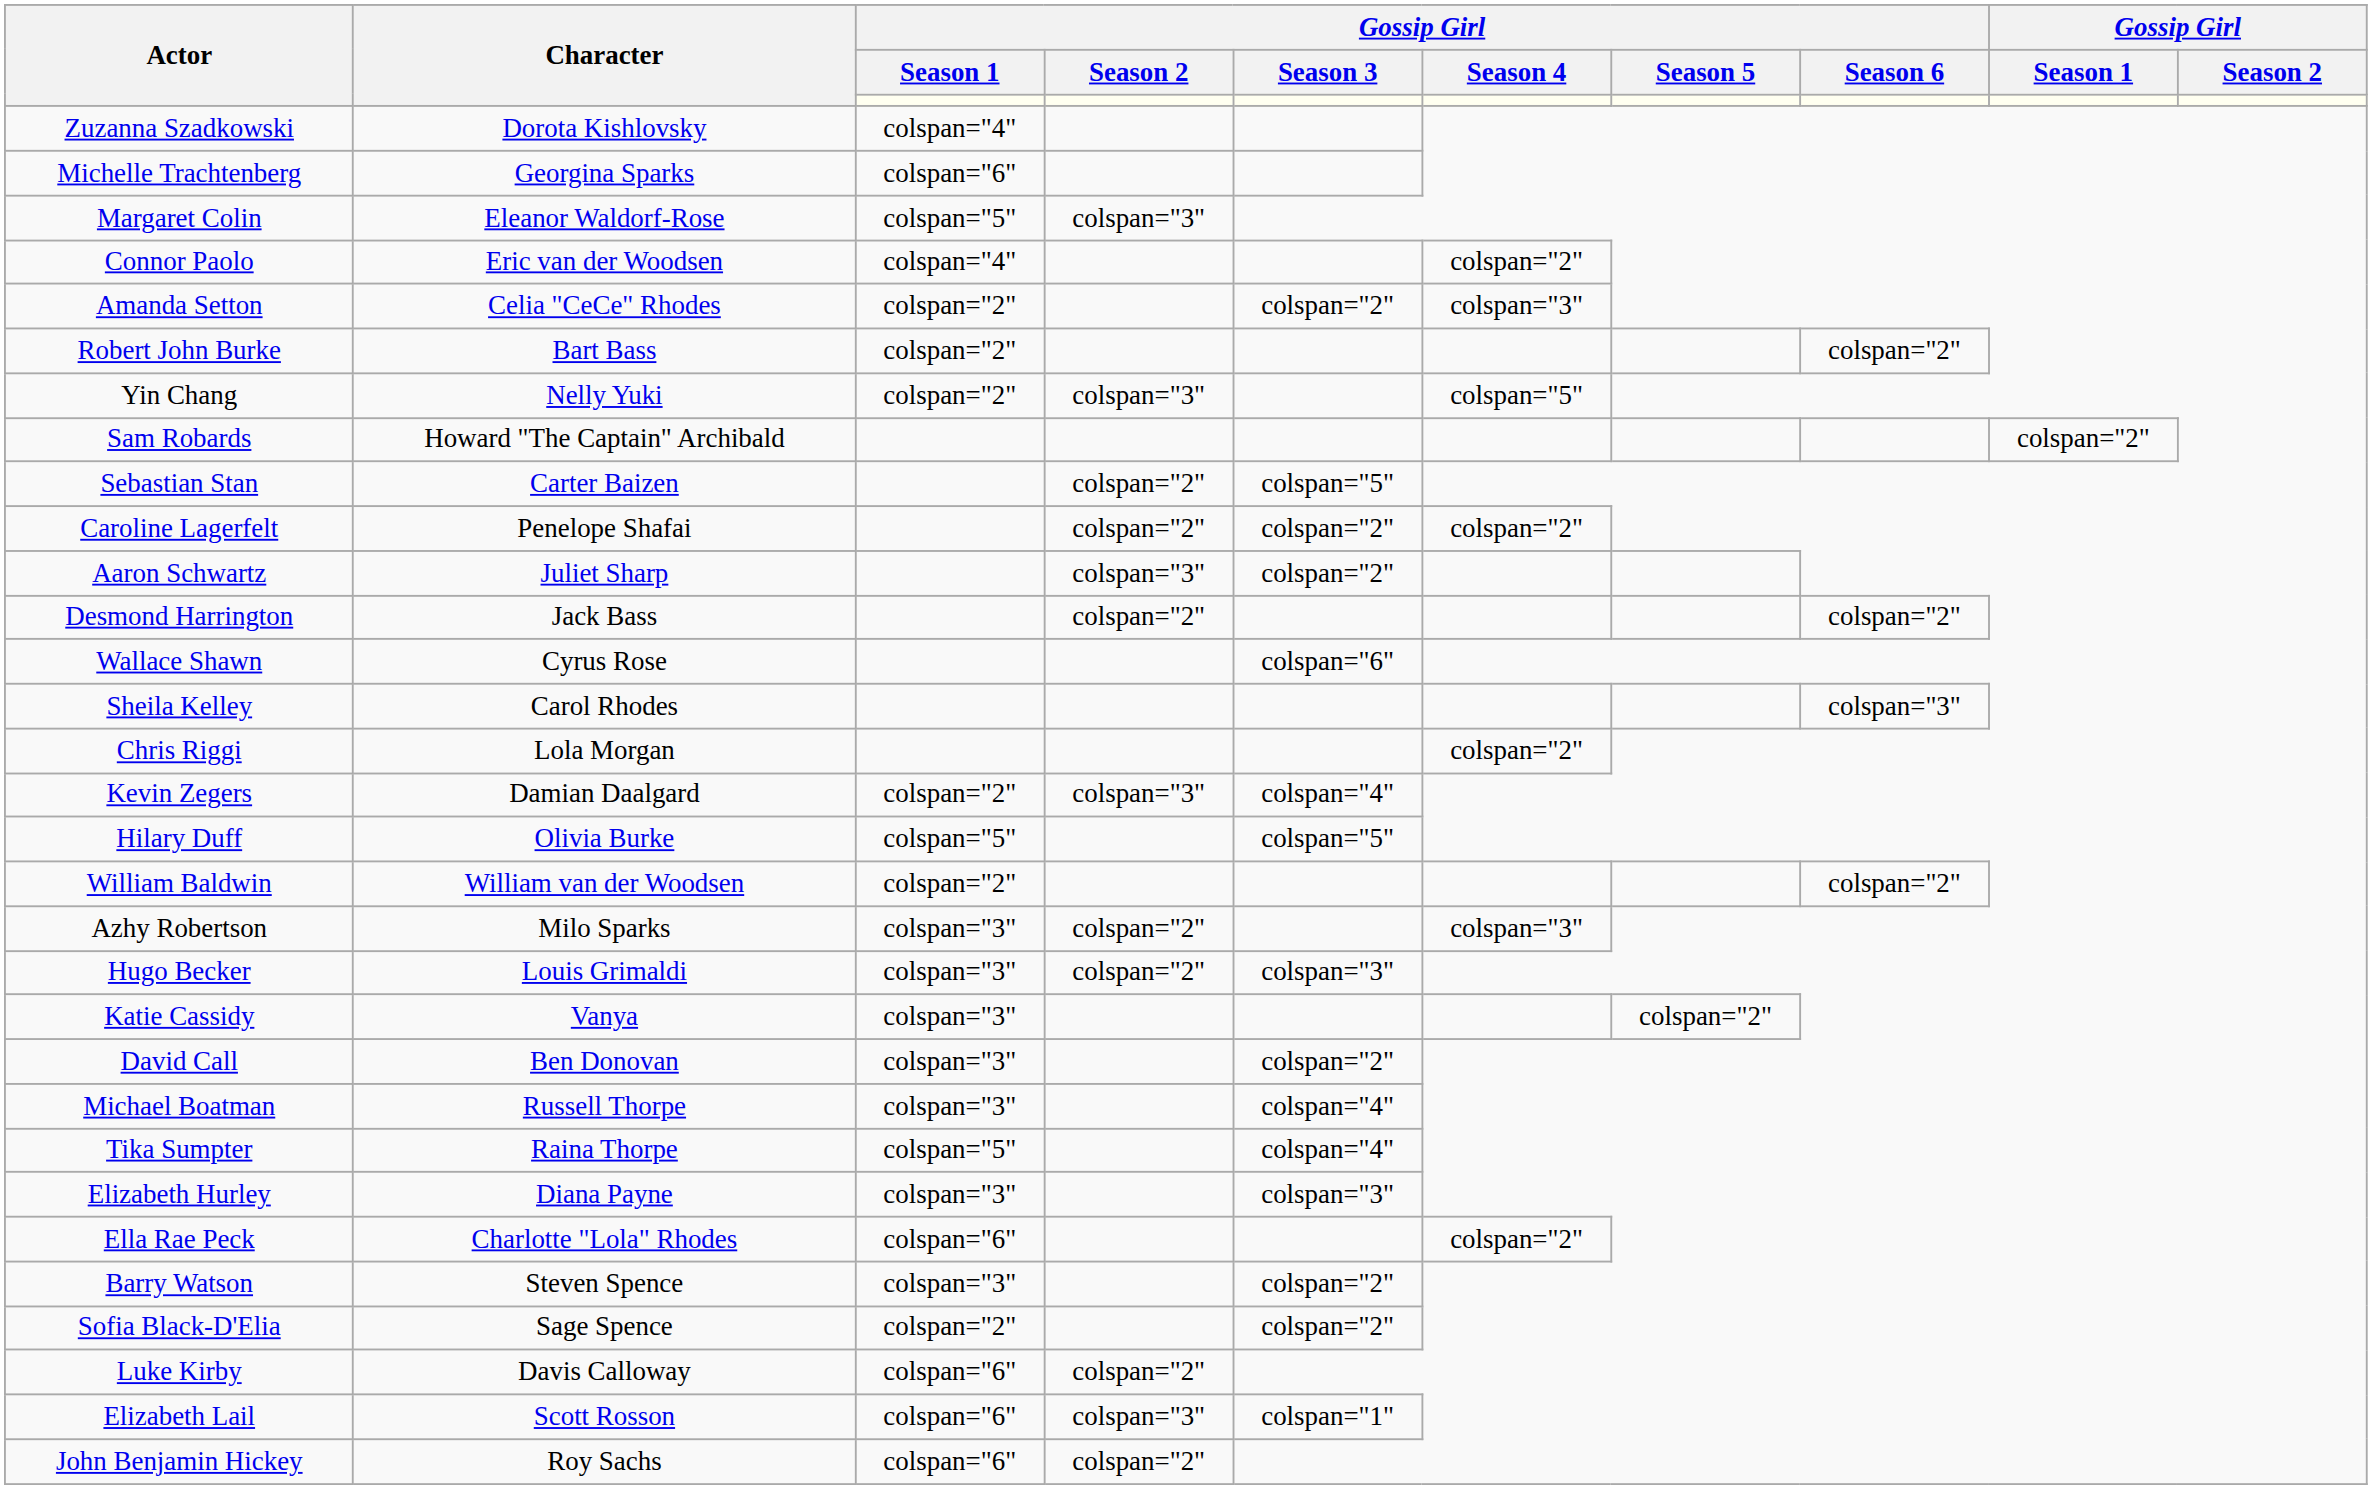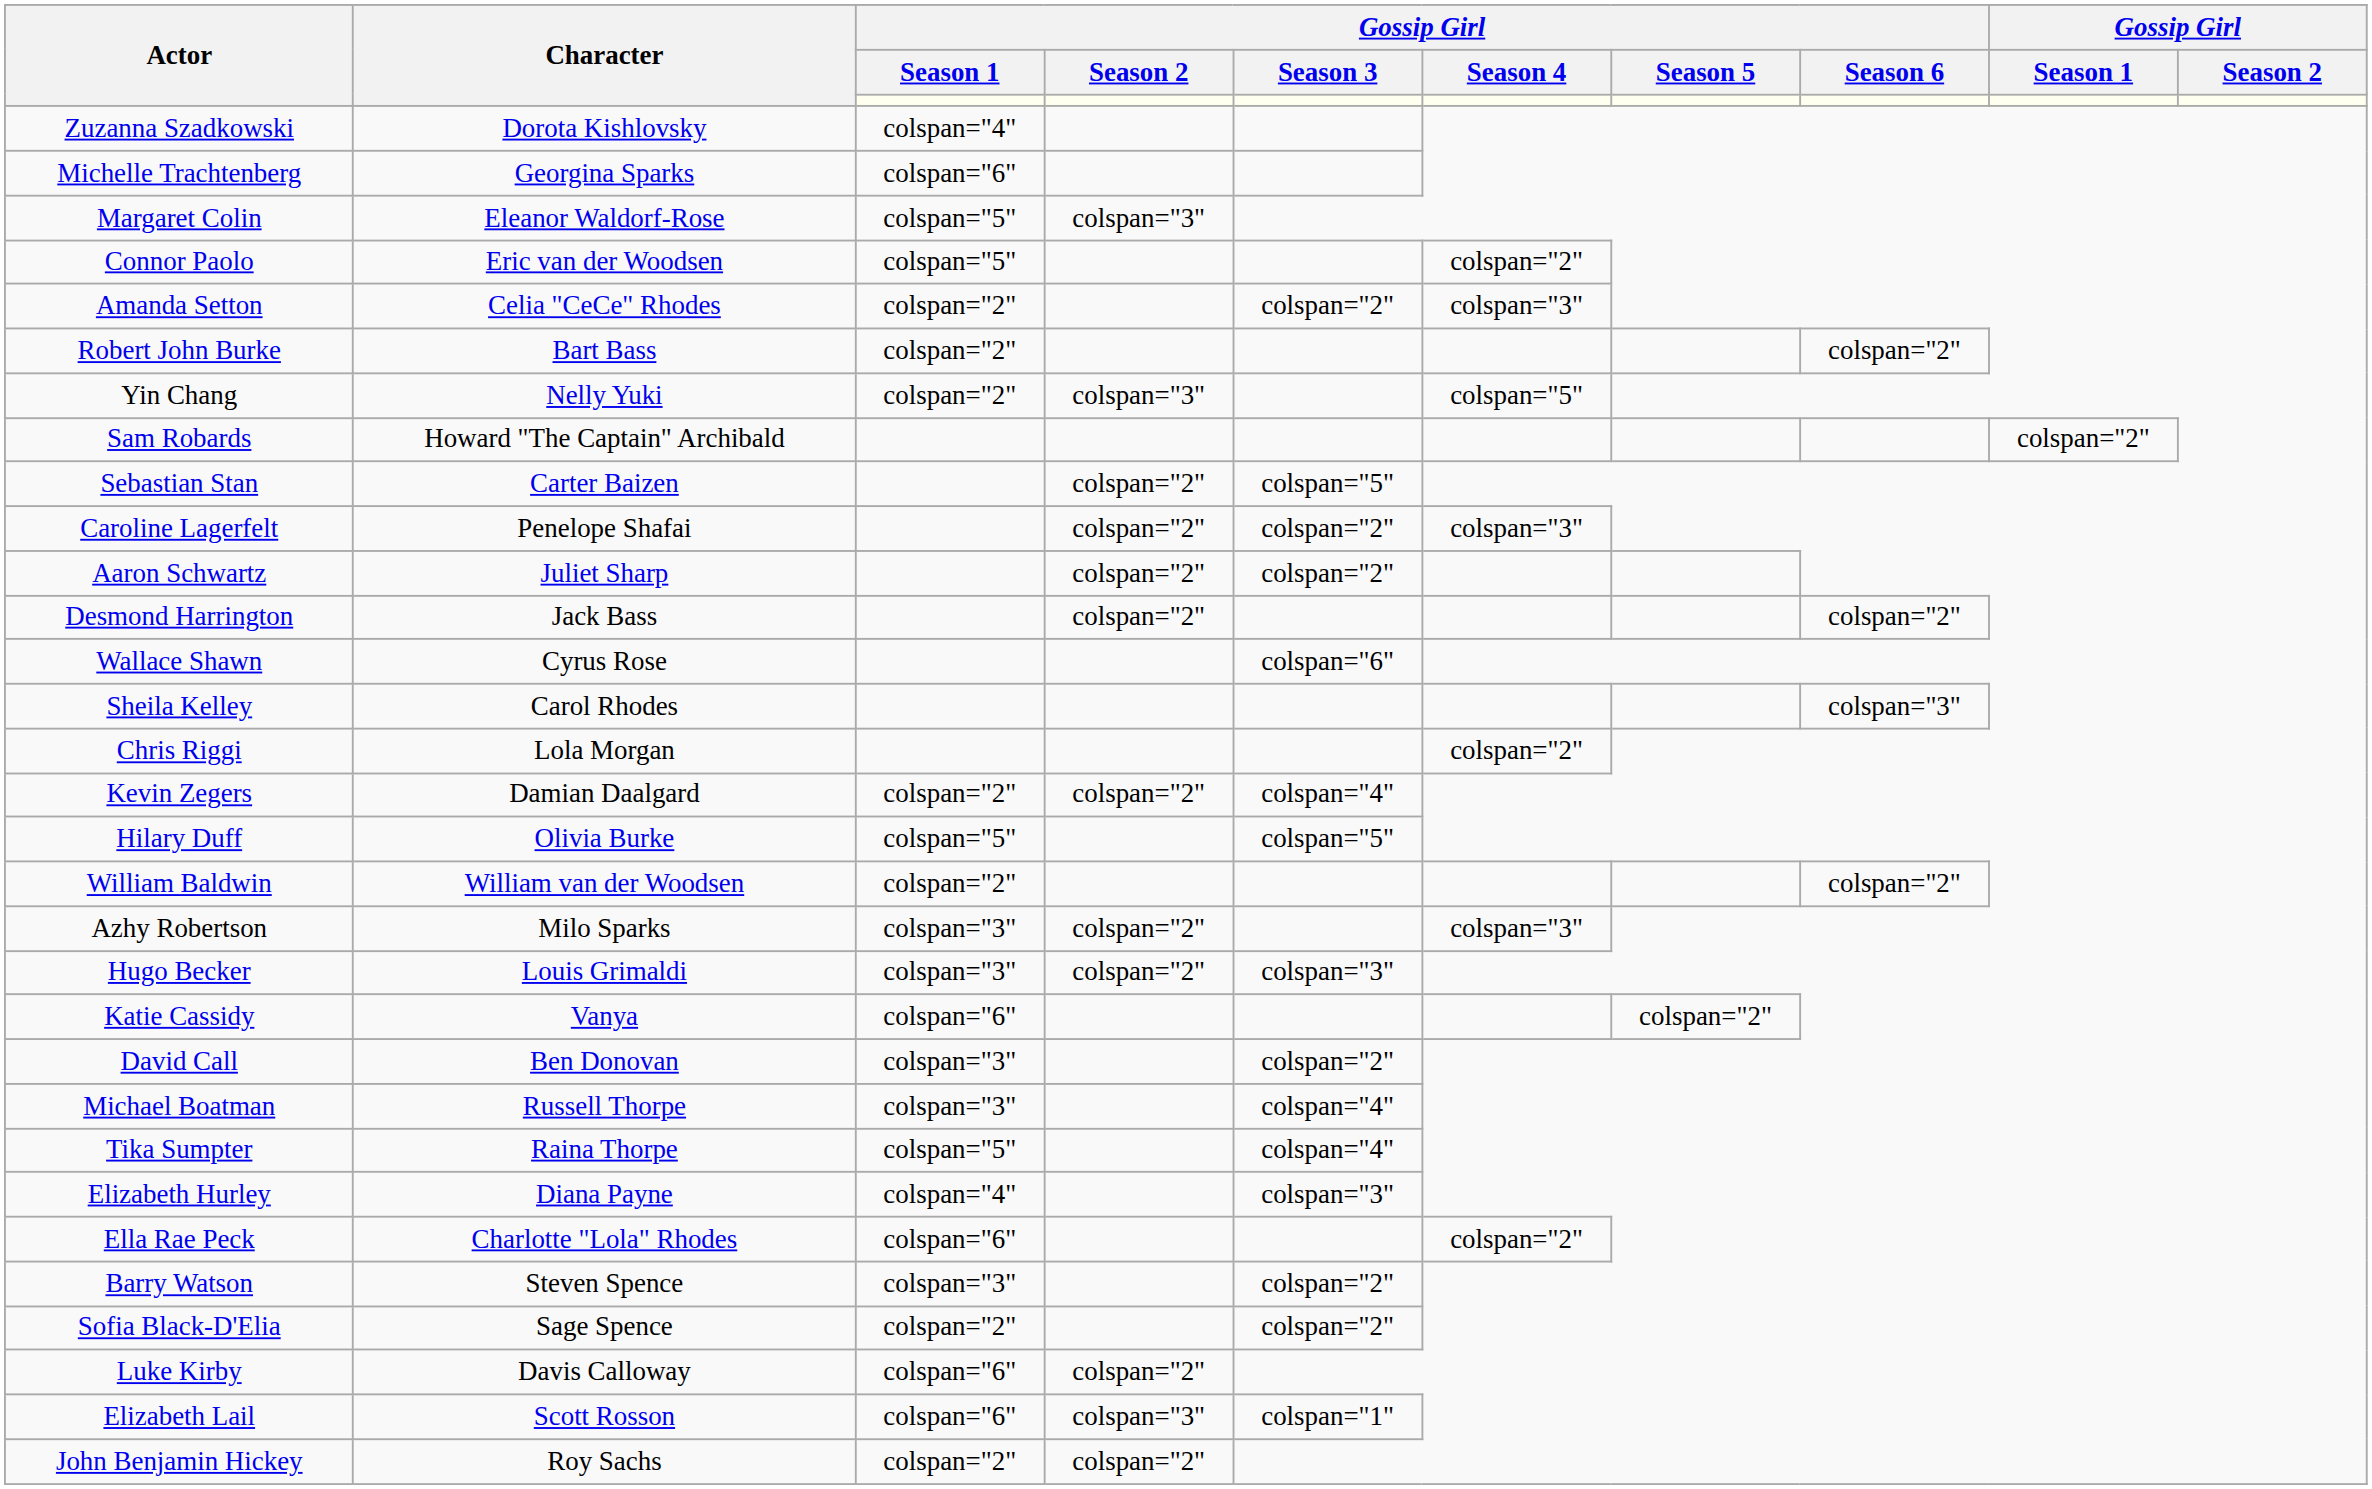Connor Paolo | column 3: colspan="4" -> colspan="5"
Caroline Lagerfelt | Gossip Girl / Season 4: colspan="2" -> colspan="3"
Aaron Schwartz | column 4: colspan="3" -> colspan="2"
Kevin Zegers | column 4: colspan="3" -> colspan="2"
Katie Cassidy | column 3: colspan="3" -> colspan="6"
Elizabeth Hurley | column 3: colspan="3" -> colspan="4"
John Benjamin Hickey | column 3: colspan="6" -> colspan="2"
